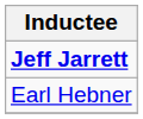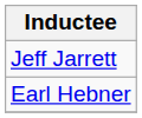row 2 | column 1: bold -> normal
